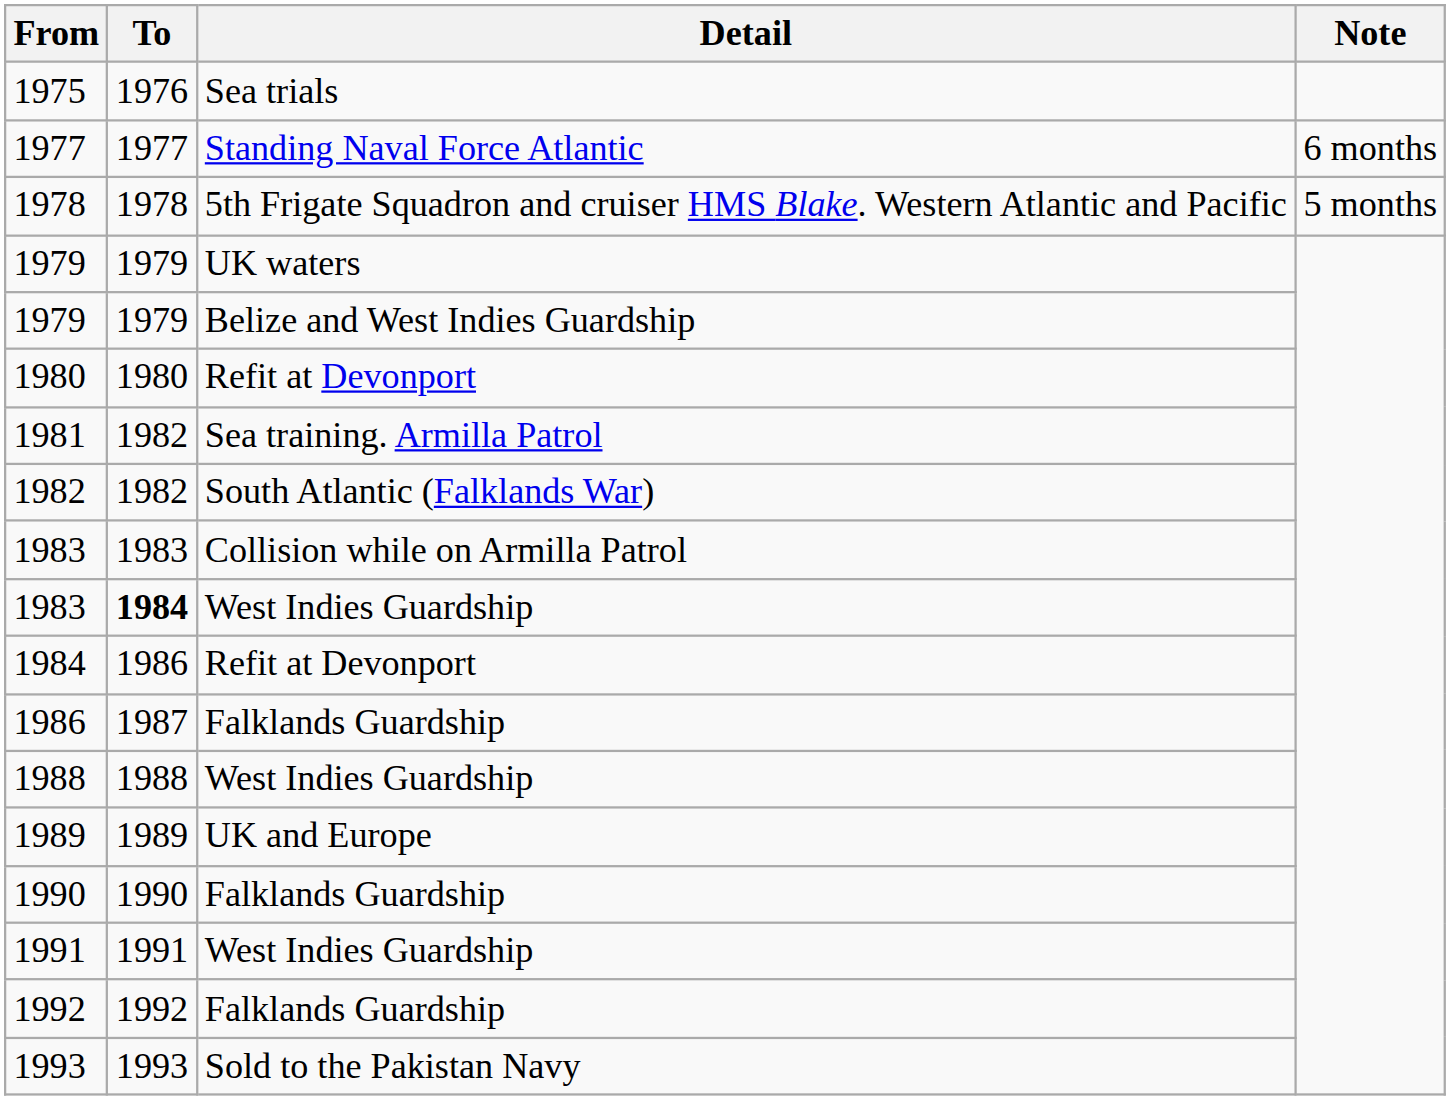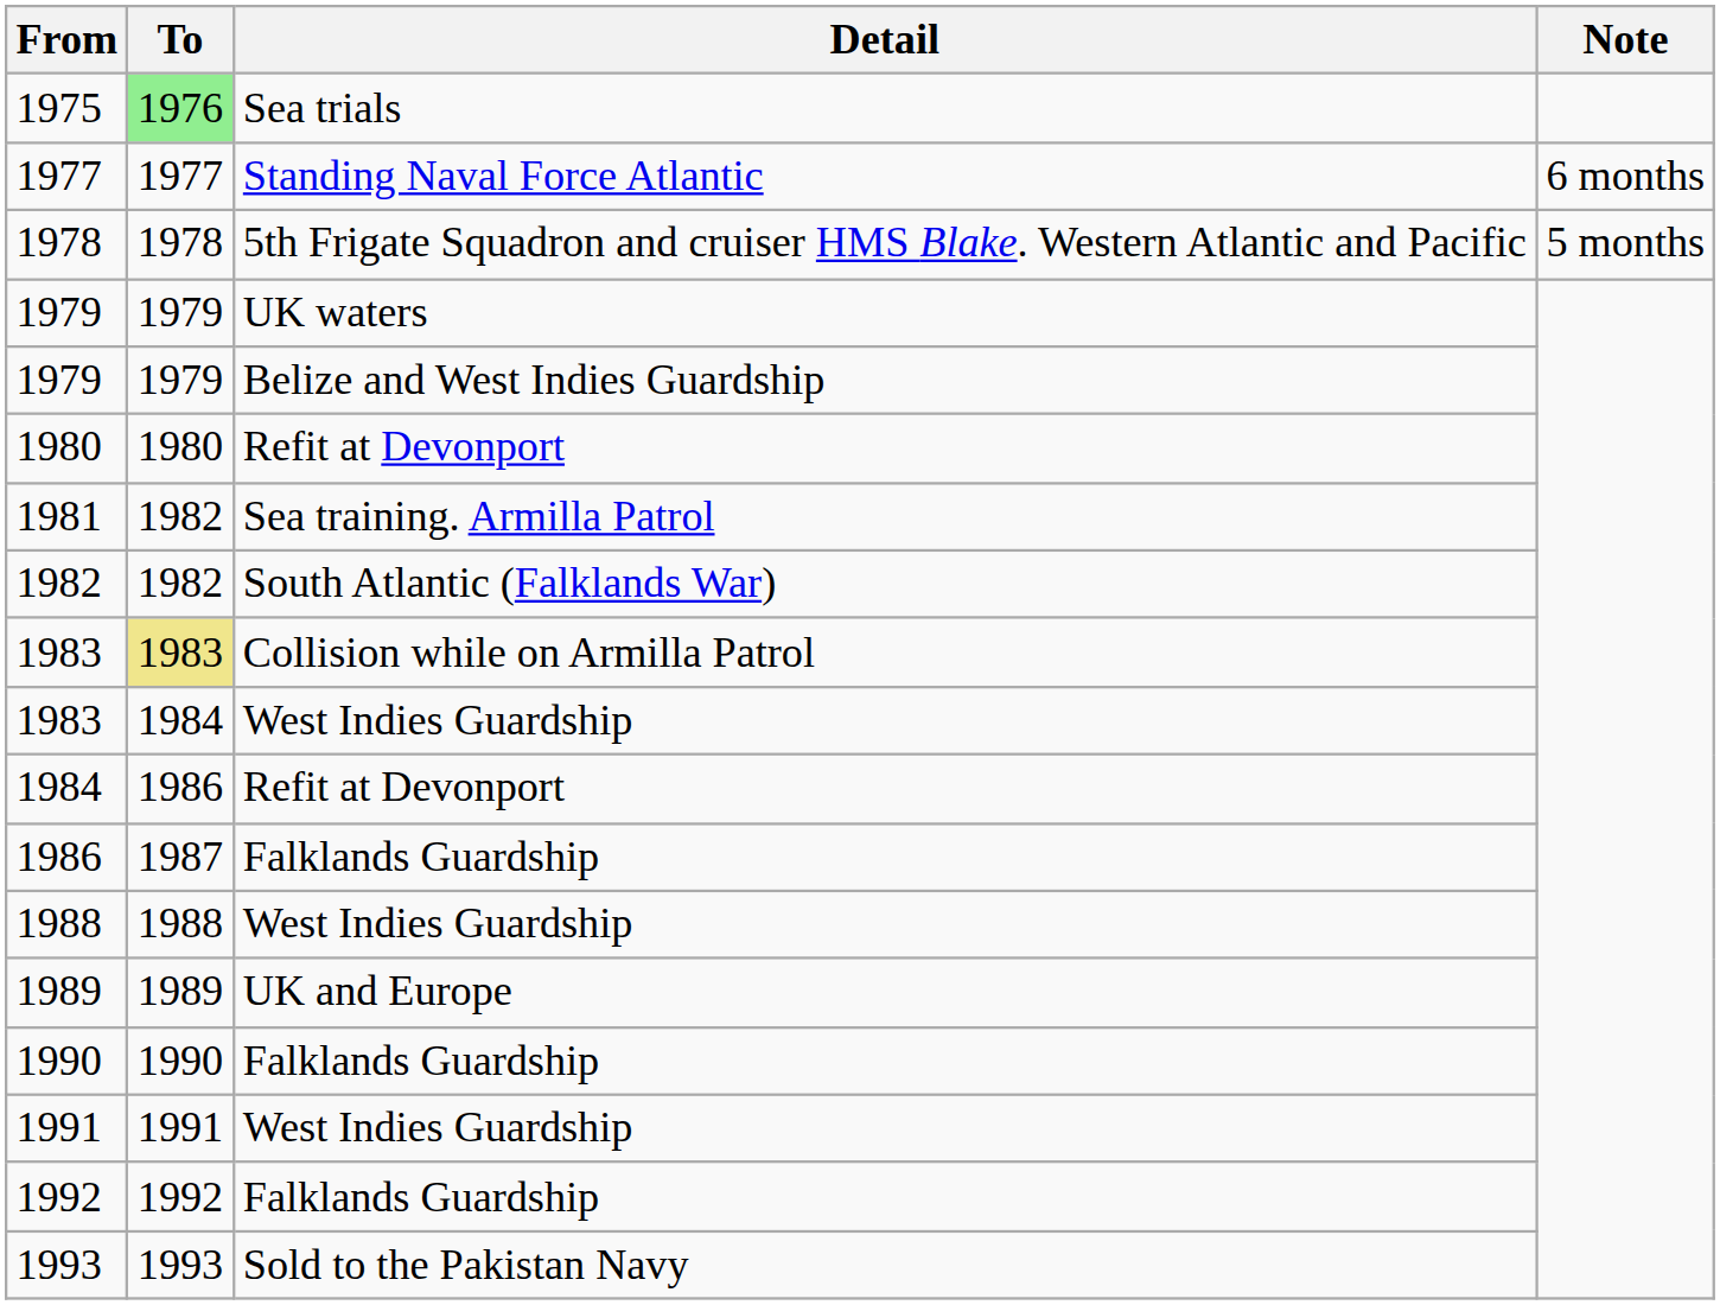1975 | To: no background -> lightgreen background
1983 / Collision while on Armilla Patrol | To: no background -> khaki background
1983 / West Indies Guardship | To: bold -> normal
